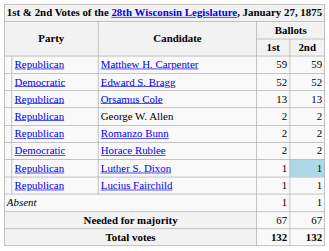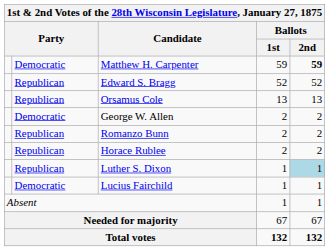Matthew H. Carpenter | column 2: Republican -> Democratic
Matthew H. Carpenter | Ballots / 2nd: normal -> bold
Edward S. Bragg | column 2: Democratic -> Republican
George W. Allen | column 2: Republican -> Democratic
Horace Rublee | column 2: Democratic -> Republican
Lucius Fairchild | column 2: Republican -> Democratic
